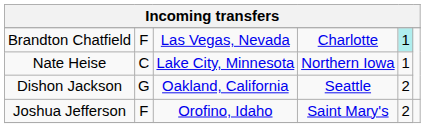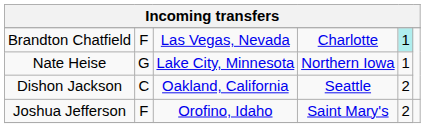Nate Heise | column 2: C -> G
Dishon Jackson | column 2: G -> C
